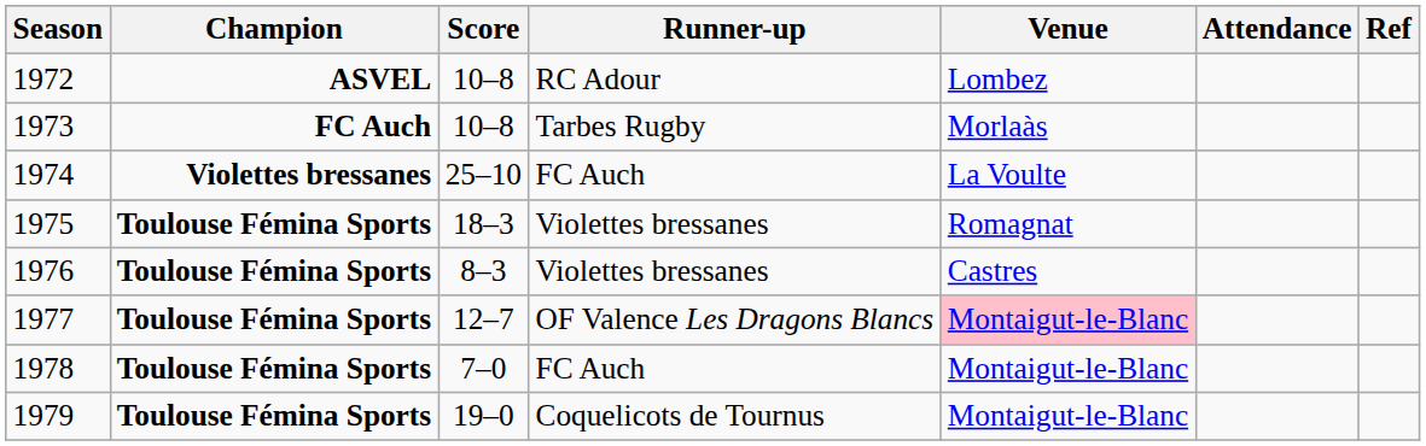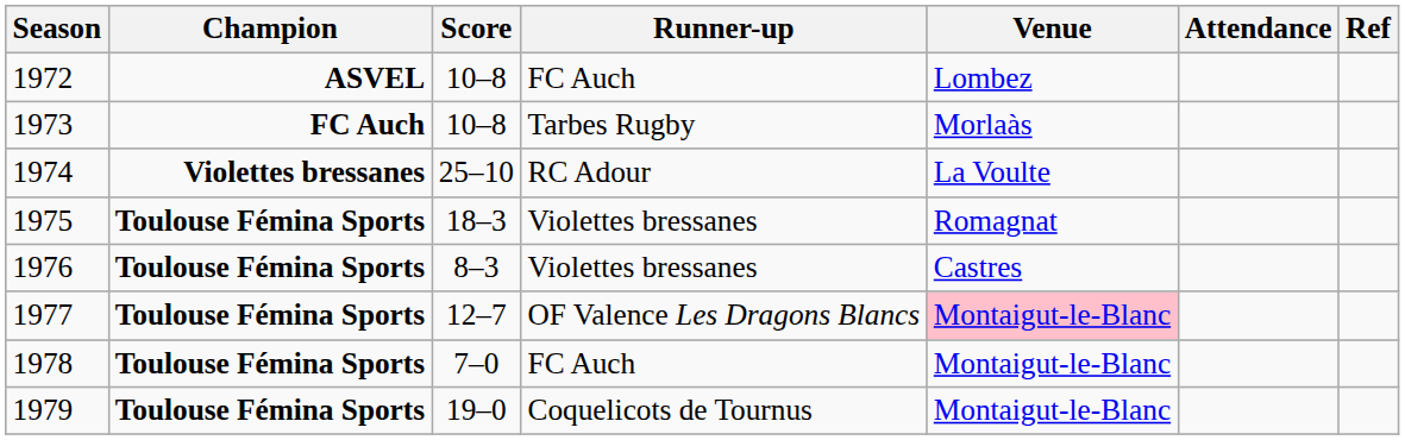1972 | Runner-up: RC Adour -> FC Auch
1974 | Runner-up: FC Auch -> RC Adour
